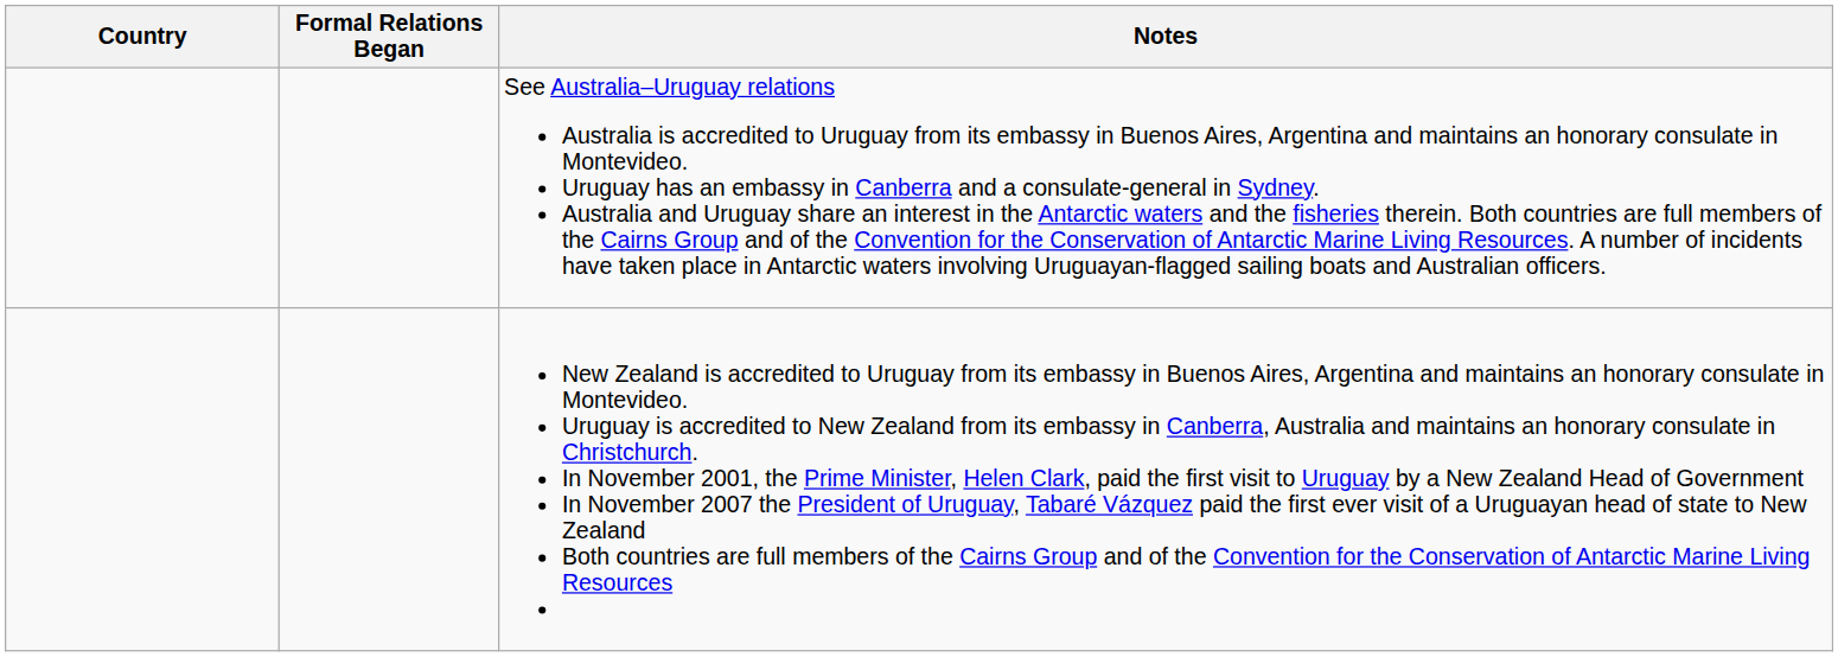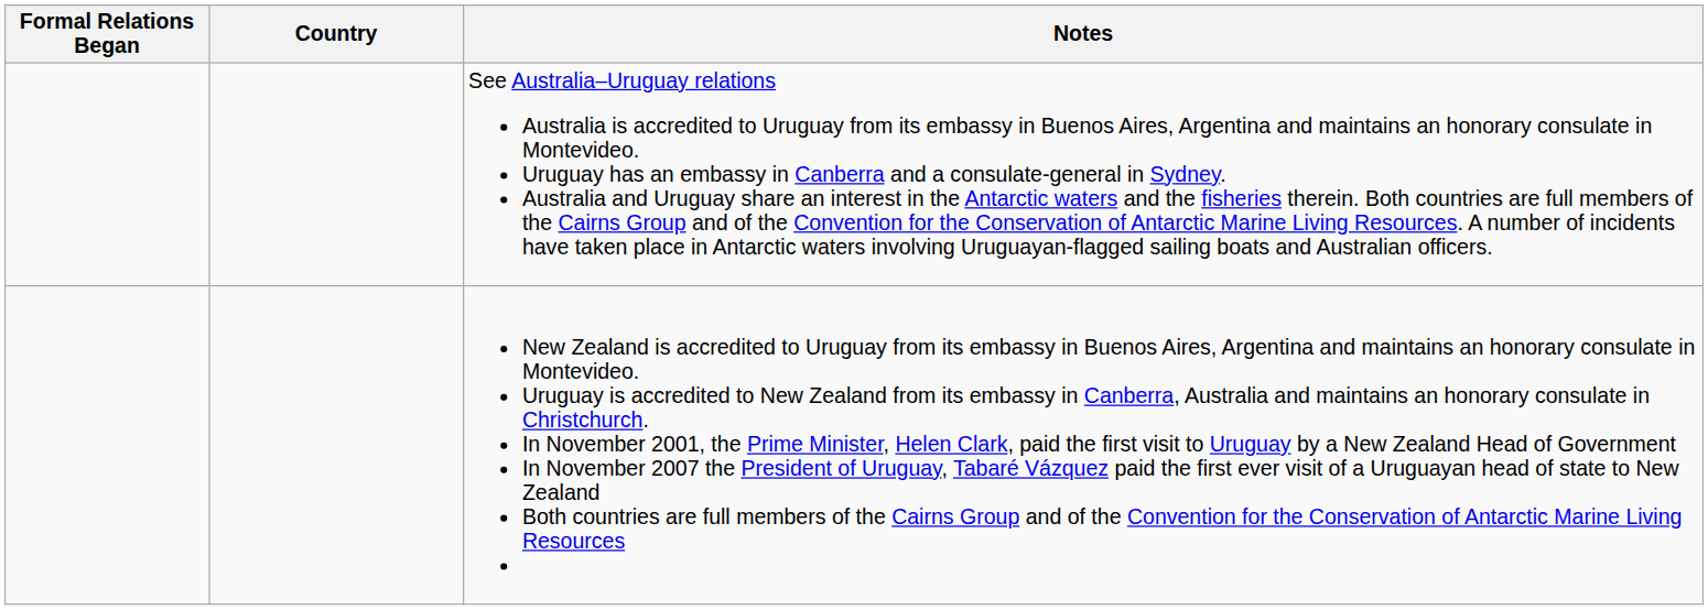columns swapped: Country <-> Formal Relations Began
